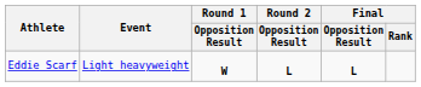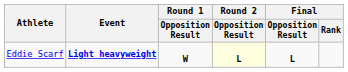Eddie Scarf | Event: normal -> bold
Eddie Scarf | Round 2 / Opposition Result: no background -> lightyellow background
